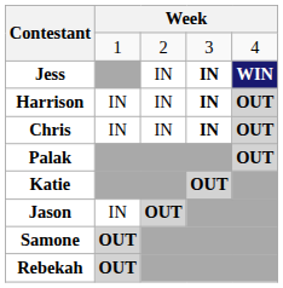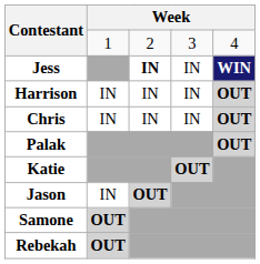Jess | column 3: normal -> bold
Jess | column 4: bold -> normal
Harrison | column 4: bold -> normal
Chris | column 4: bold -> normal
